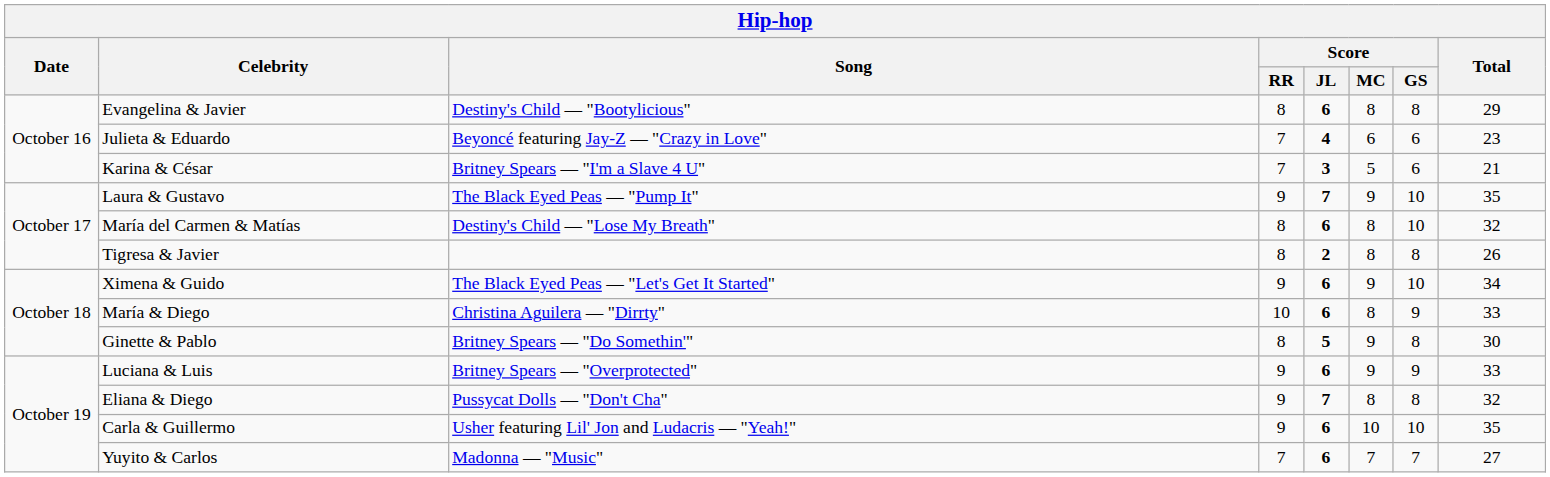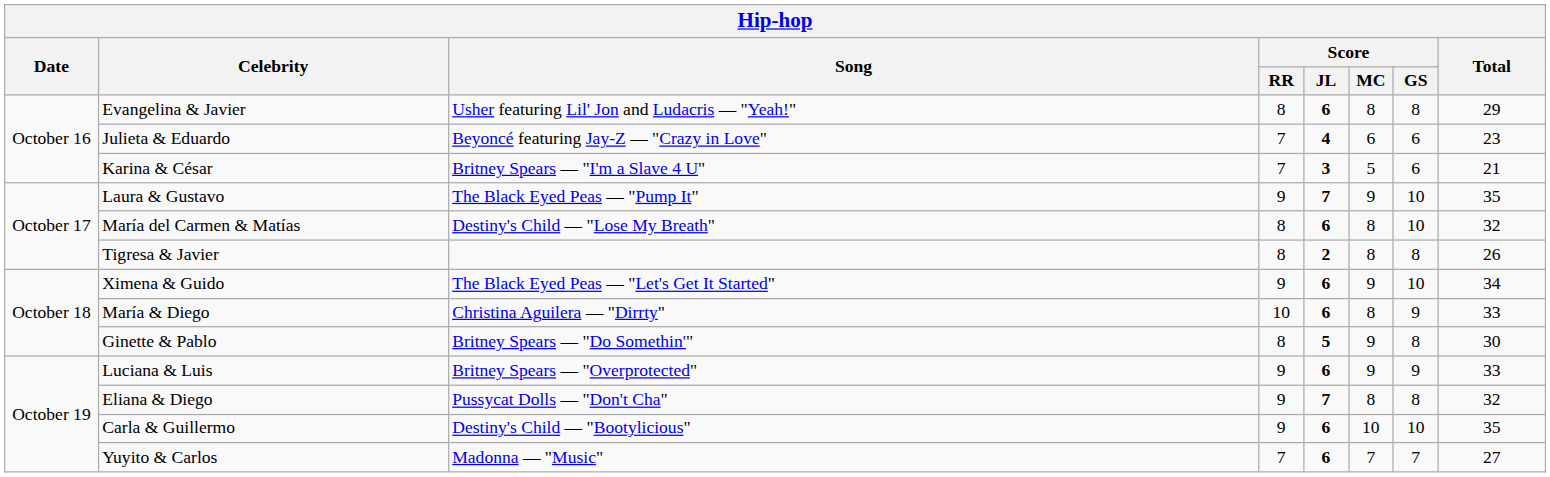Evangelina & Javier | Song: Destiny's Child — "Bootylicious" -> Usher featuring Lil' Jon and Ludacris — "Yeah!"
Carla & Guillermo | Song: Usher featuring Lil' Jon and Ludacris — "Yeah!" -> Destiny's Child — "Bootylicious"
